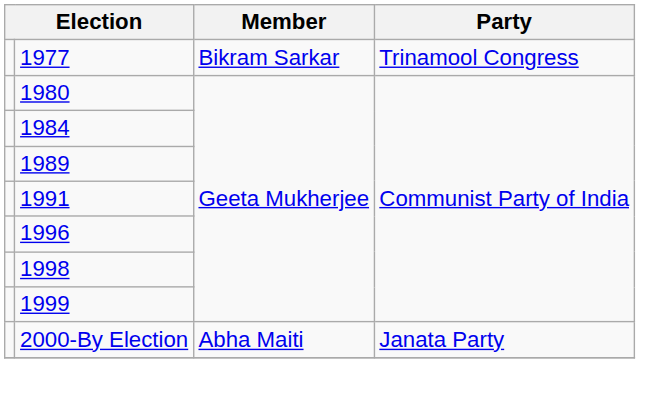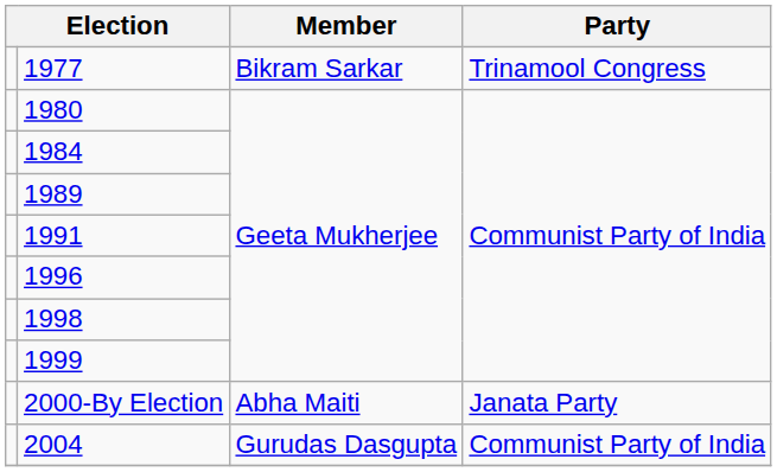+ row: 2004 | Gurudas Dasgupta | Communist Party of India
